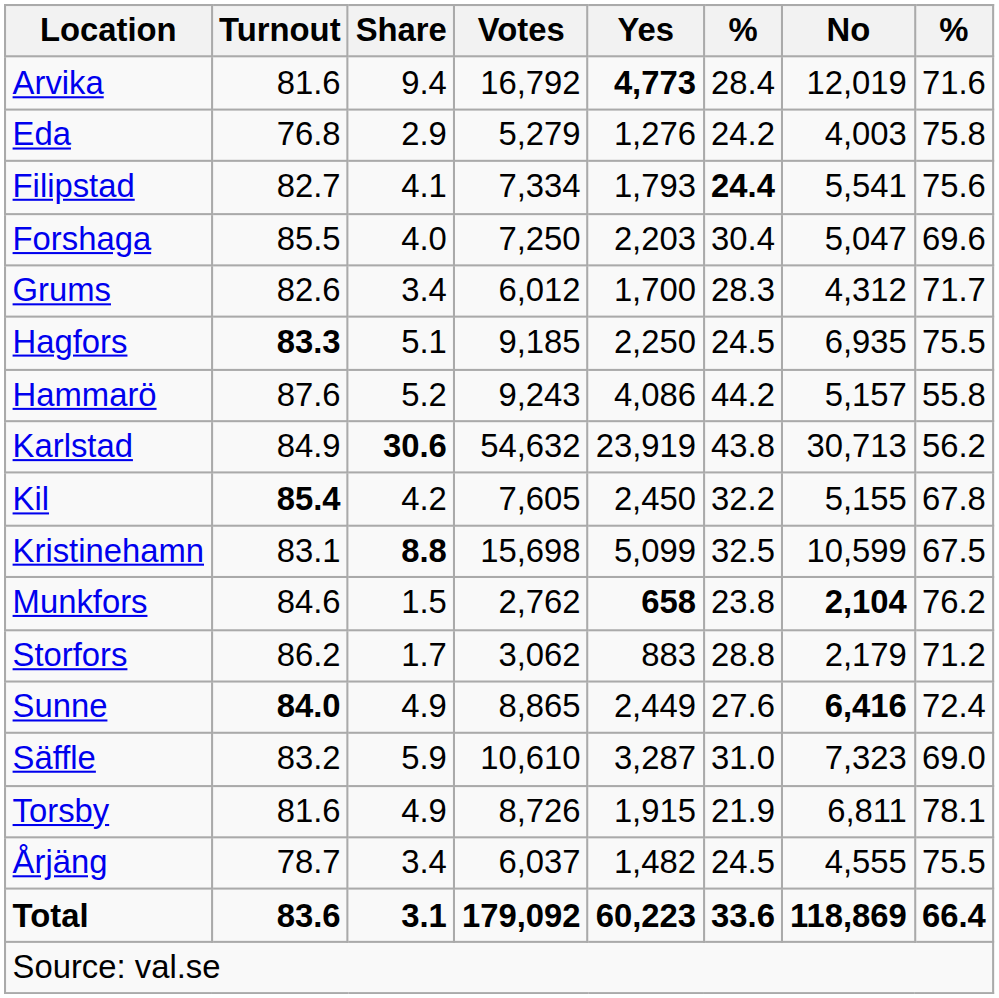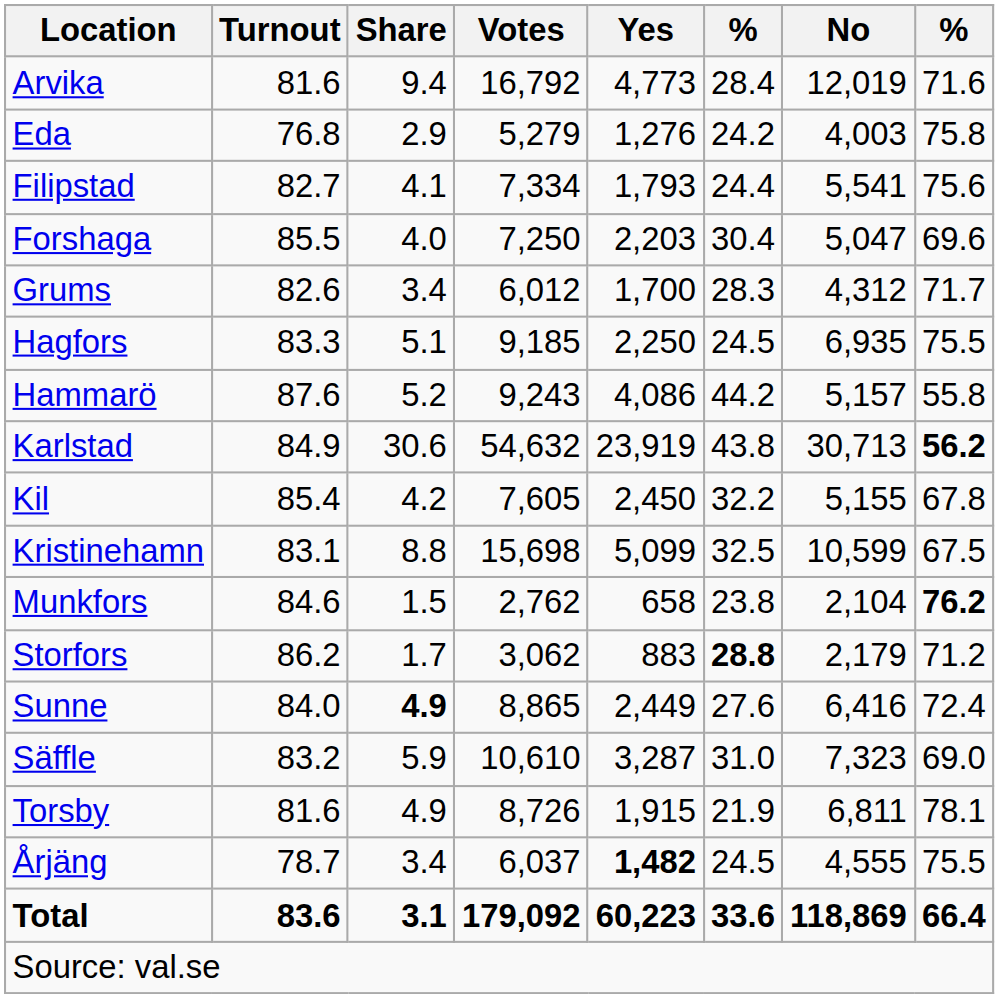Arvika | Yes: bold -> normal
Filipstad | column 6: bold -> normal
Hagfors | Turnout: bold -> normal
Karlstad | Share: bold -> normal
Karlstad | column 8: normal -> bold
Kil | Turnout: bold -> normal
Kristinehamn | Share: bold -> normal
Munkfors | Yes: bold -> normal
Munkfors | No: bold -> normal
Munkfors | column 8: normal -> bold
Storfors | column 6: normal -> bold
Sunne | Turnout: bold -> normal
Sunne | Share: normal -> bold
Sunne | No: bold -> normal
Årjäng | Yes: normal -> bold
